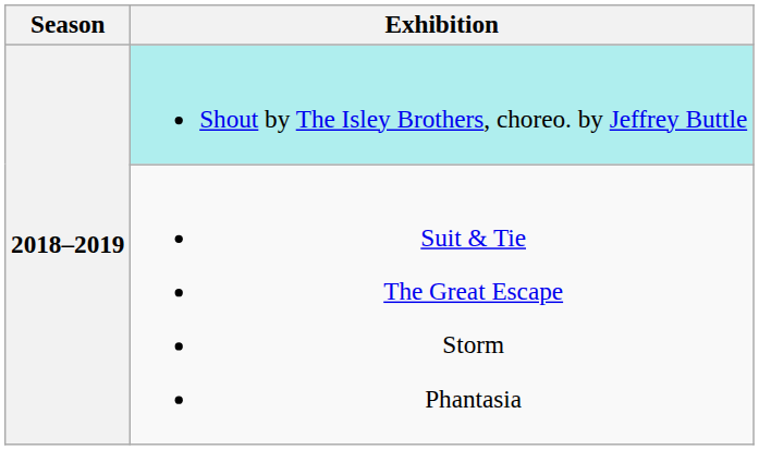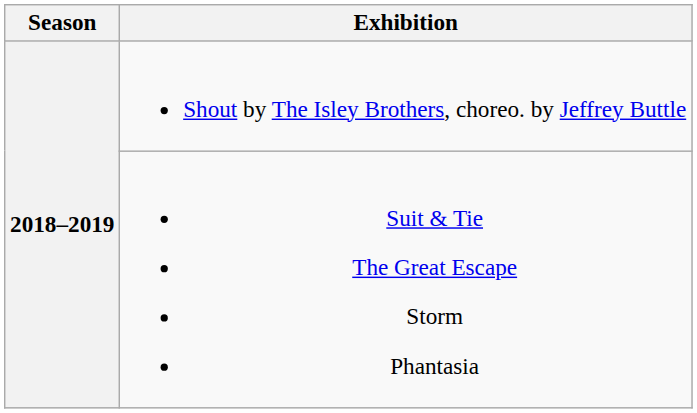Shout by The Isley Brothers, choreo. by Jeffrey Buttle | Exhibition: paleturquoise background -> no background
